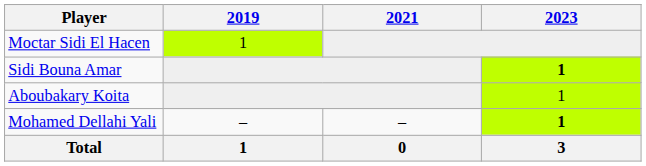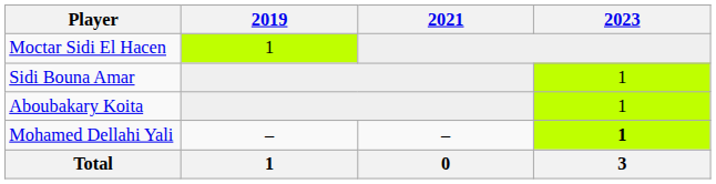Sidi Bouna Amar | 2023: bold -> normal
